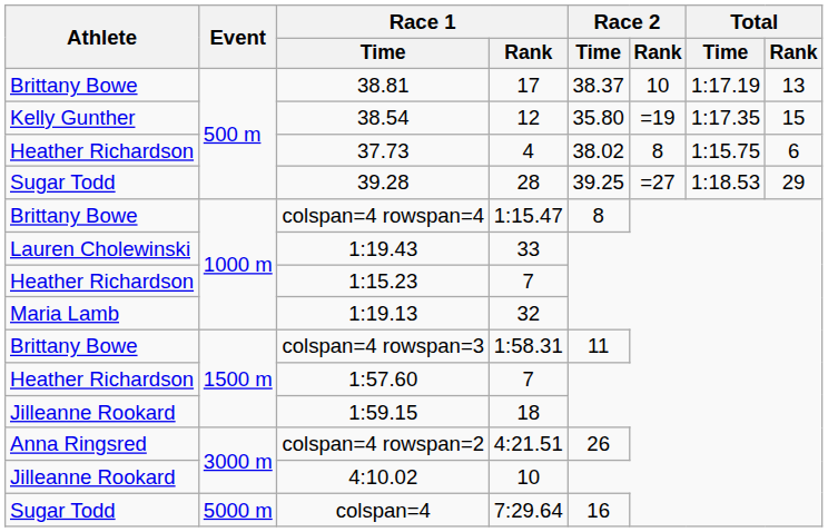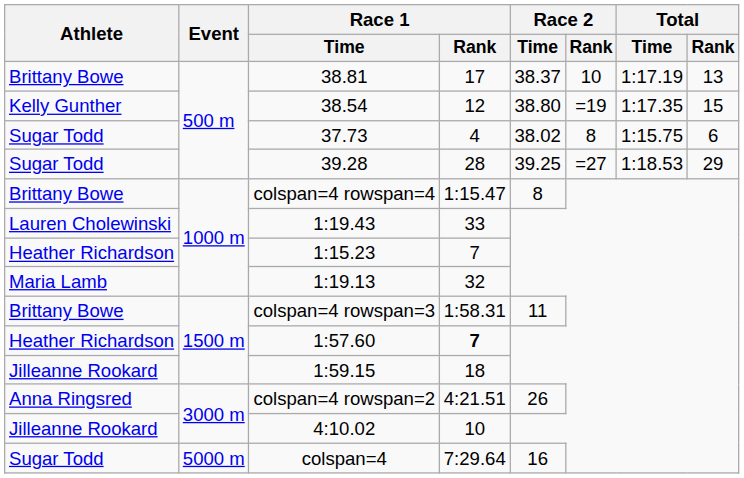38.54 | Race 2 / Time: 35.80 -> 38.80
37.73 | Athlete: Heather Richardson -> Sugar Todd
1:57.60 | Race 1 / Rank: normal -> bold
